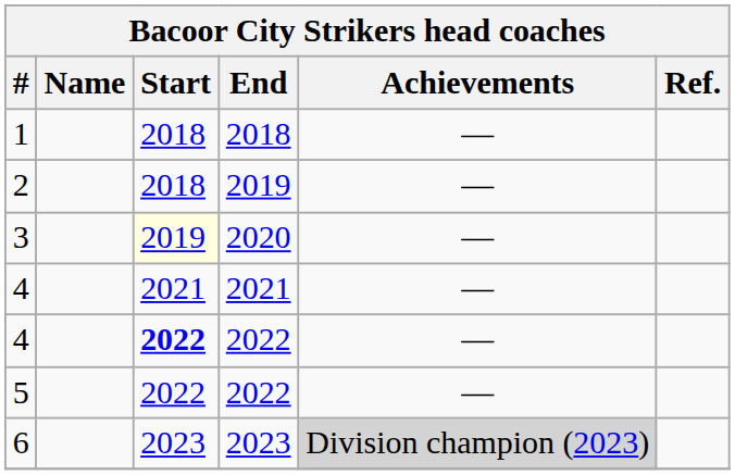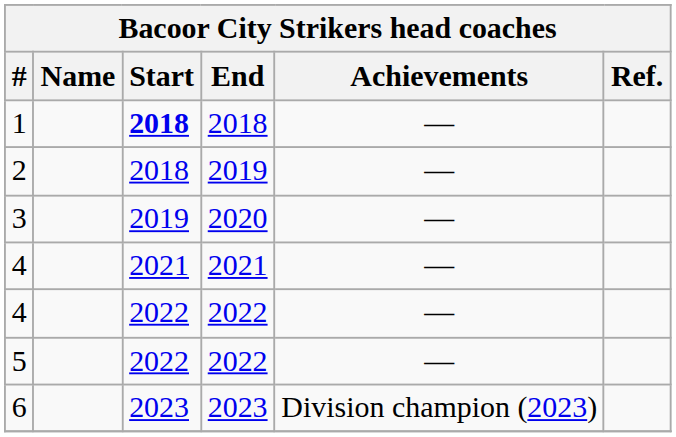1 | Start: normal -> bold
3 | Start: lightyellow background -> no background
4 / 2022 | Start: bold -> normal
6 | Achievements: lightgrey background -> no background
